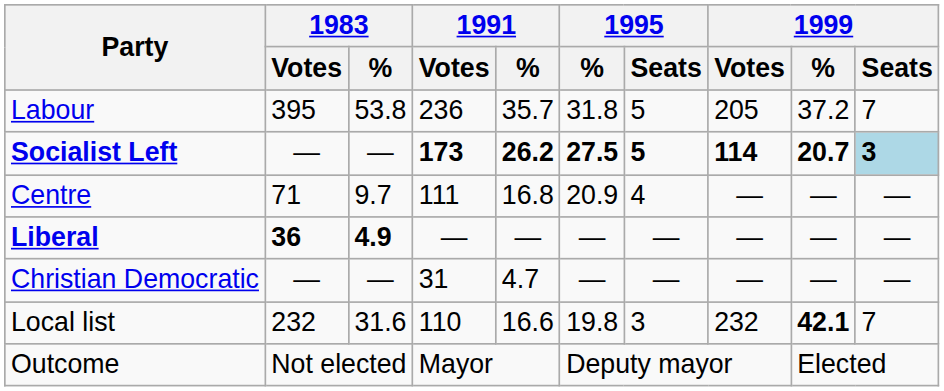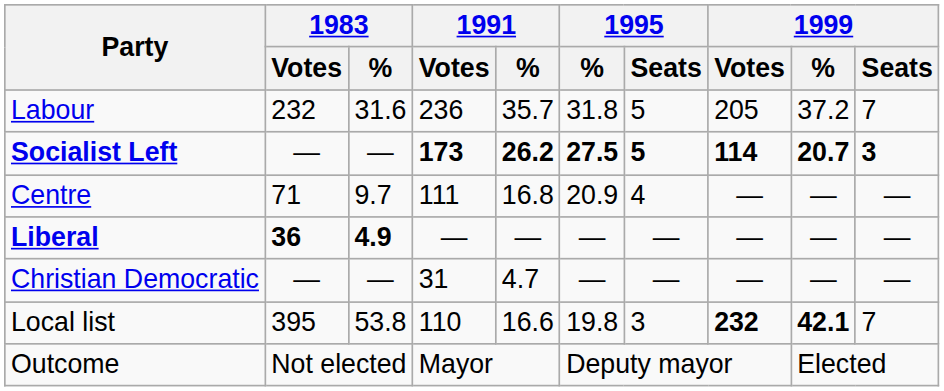Labour | 1983 / Votes: 395 -> 232
Labour | 1983 / %: 53.8 -> 31.6
Socialist Left | 1999 / Seats: lightblue background -> no background
Local list | 1983 / Votes: 232 -> 395
Local list | 1983 / %: 31.6 -> 53.8
Local list | 1999 / Votes: normal -> bold
